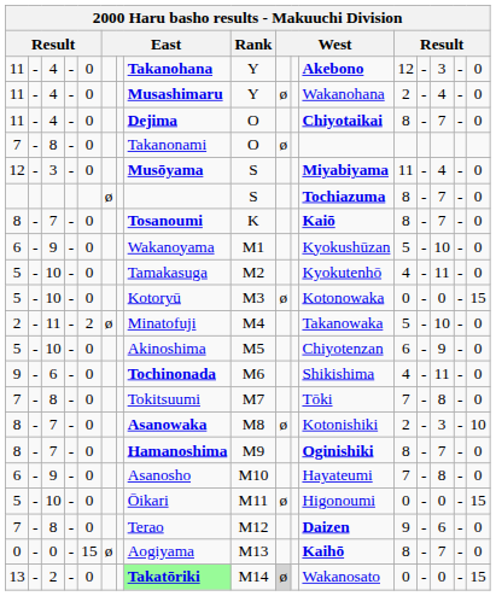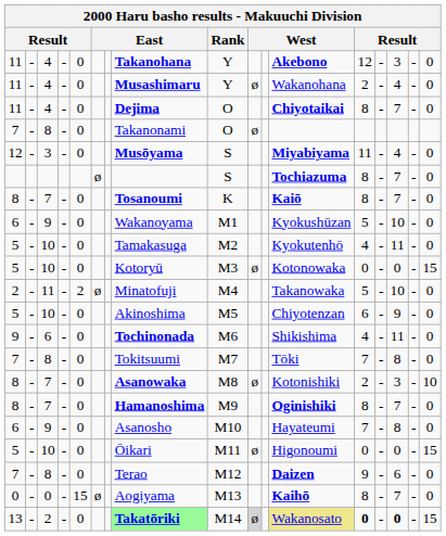13 | column 12: no background -> khaki background
13 | column 13: normal -> bold
13 | column 15: normal -> bold
